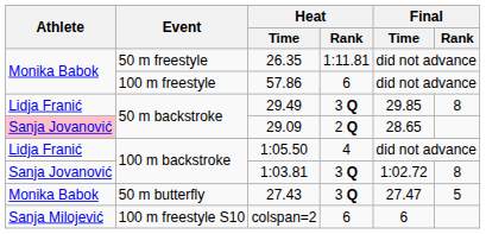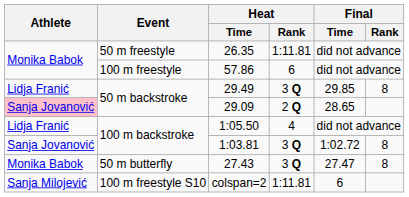27.43 | Final / Rank: 5 -> 8
colspan=2 | Heat / Rank: 6 -> 1:11.81
